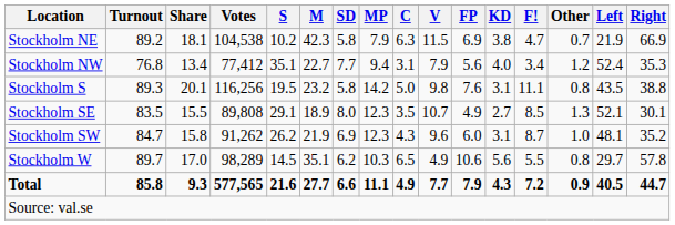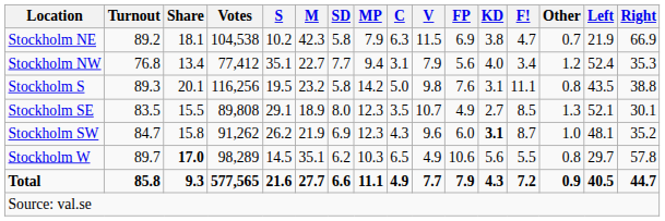Stockholm SW | KD: normal -> bold
Stockholm W | Share: normal -> bold
